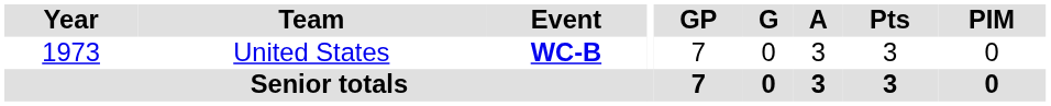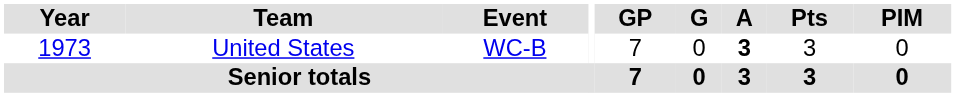United States | Event: bold -> normal
United States | A: normal -> bold
